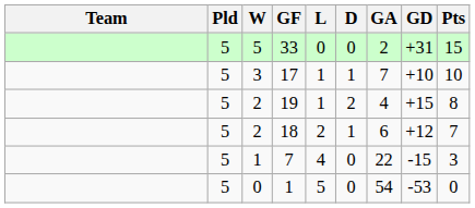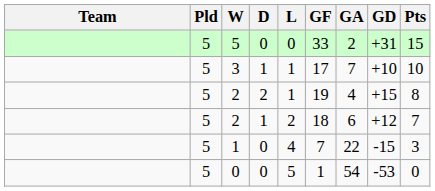columns swapped: D <-> GF
